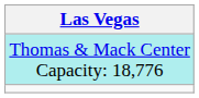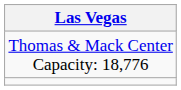row 2 | column 1: paleturquoise background -> no background
